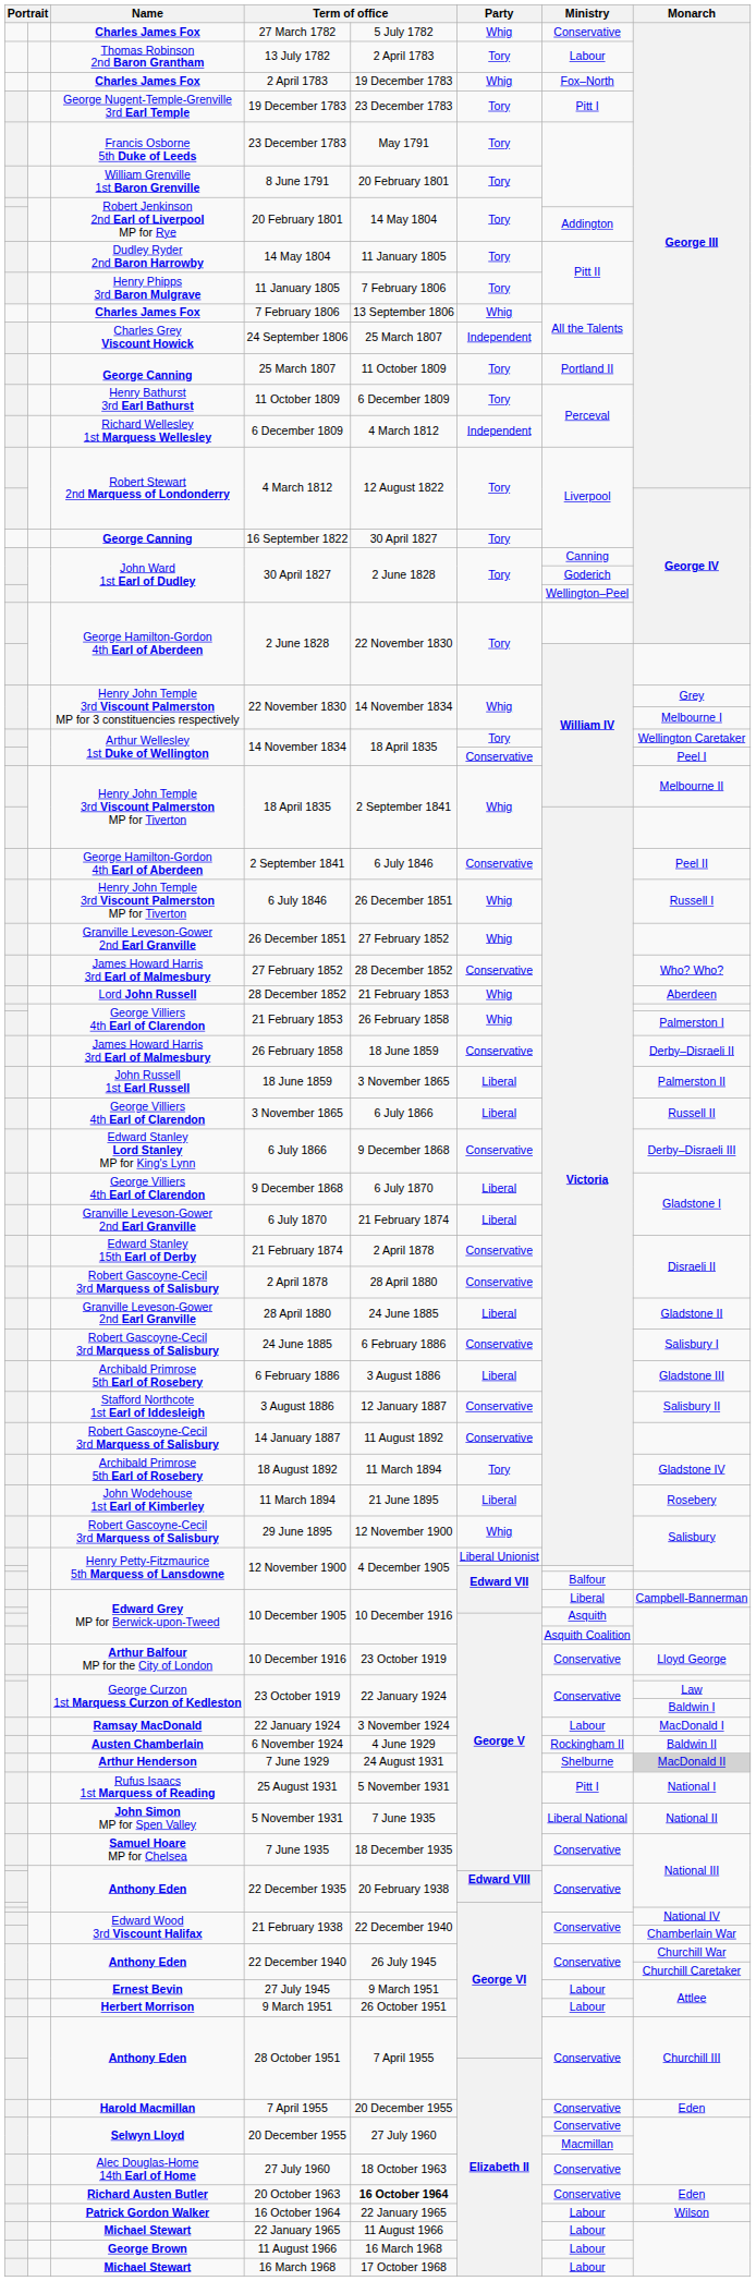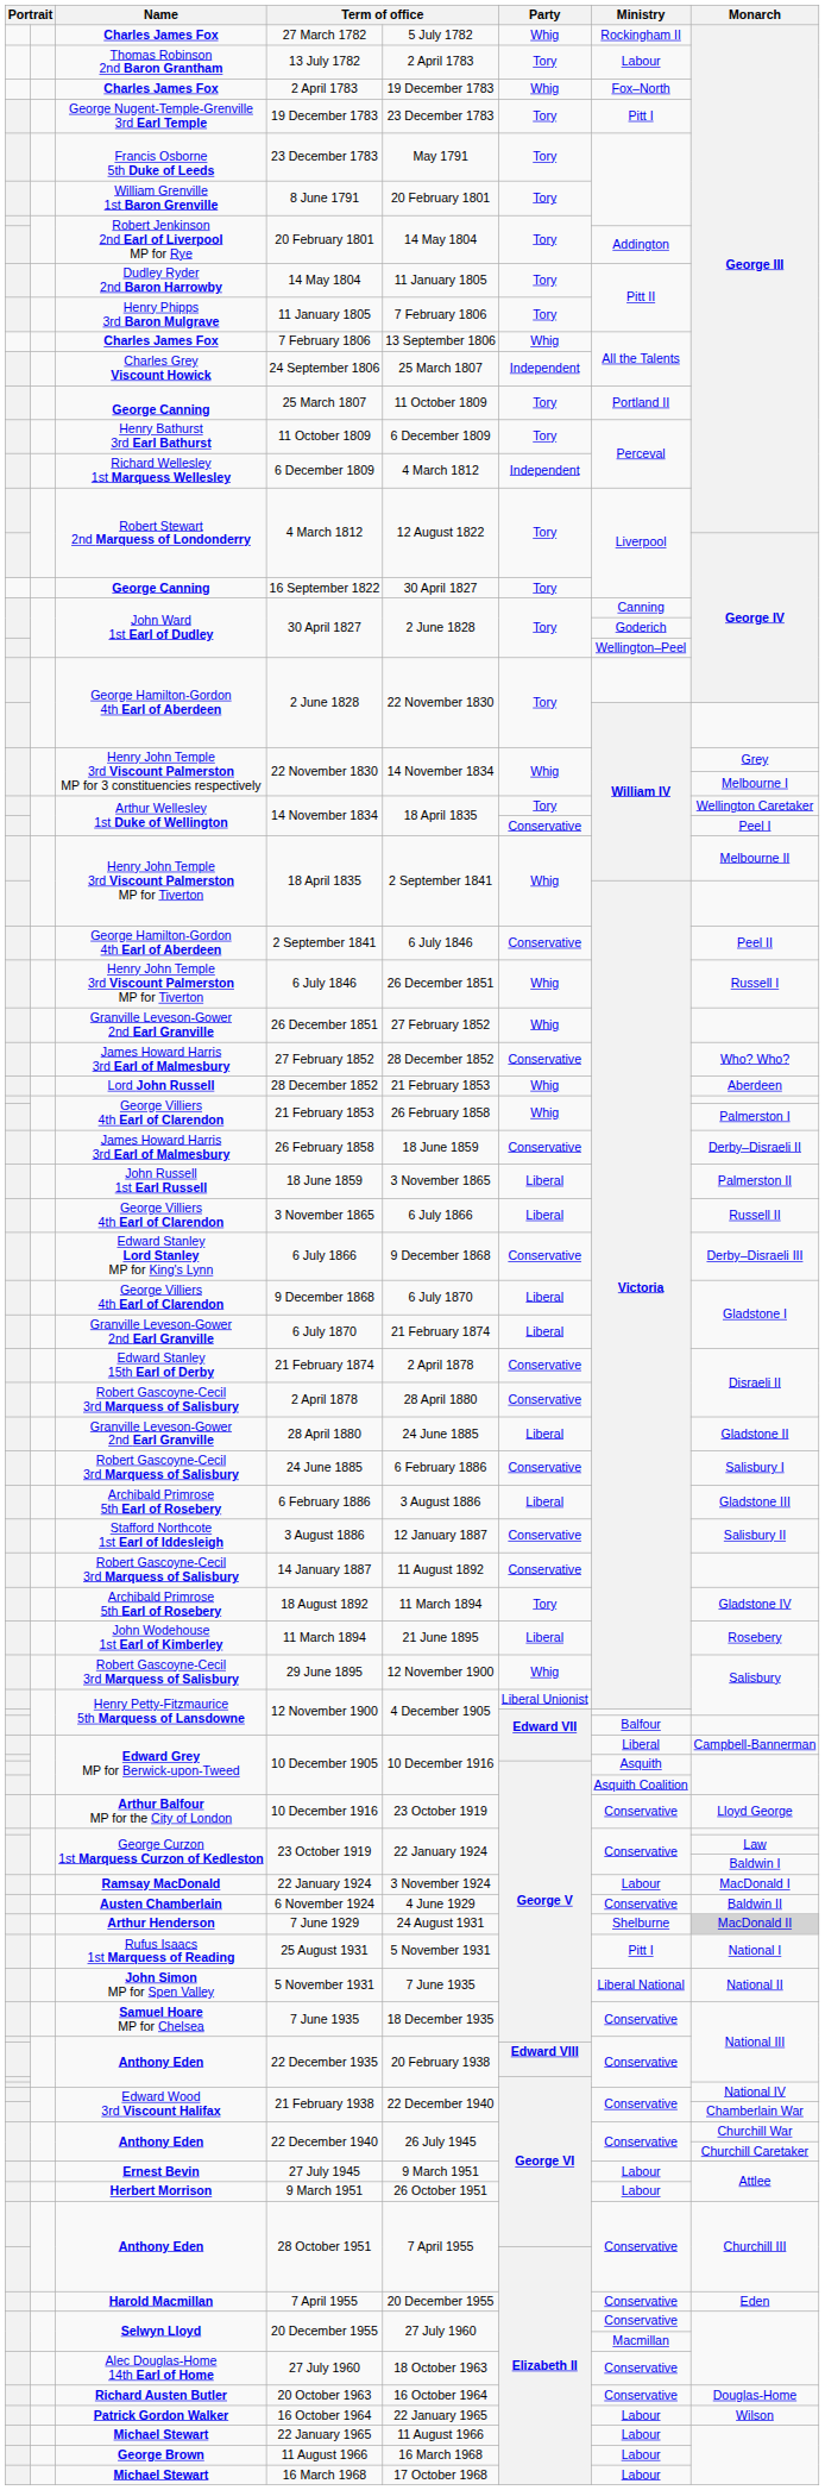27 March 1782 | Ministry: Conservative -> Rockingham II
6 November 1924 | Ministry: Rockingham II -> Conservative
20 October 1963 | column 5: bold -> normal
20 October 1963 | Monarch: Eden -> Douglas-Home
